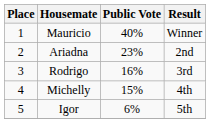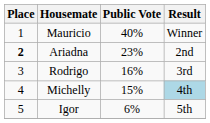Ariadna | Place: normal -> bold
Michelly | Result: no background -> lightblue background
